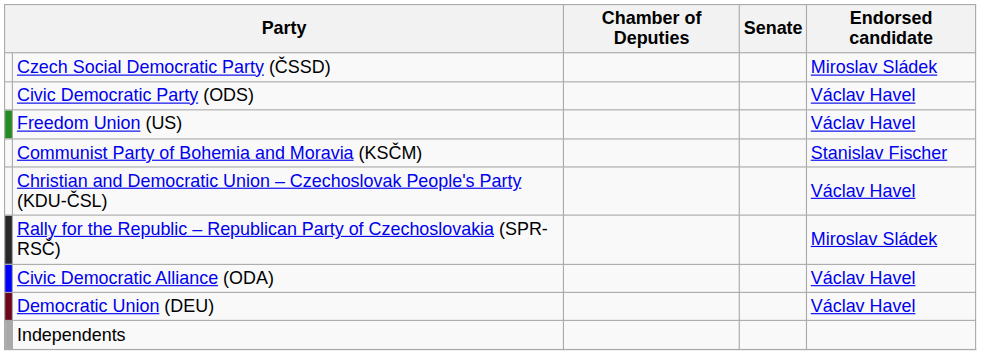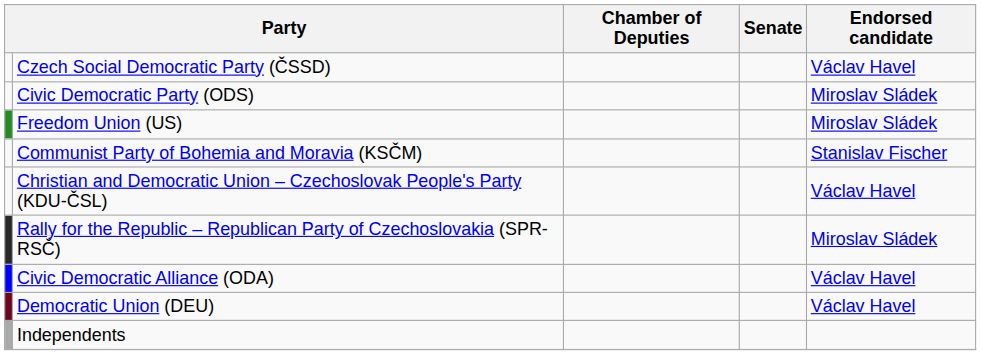Czech Social Democratic Party (ČSSD) | Endorsed candidate: Miroslav Sládek -> Václav Havel
Civic Democratic Party (ODS) | Endorsed candidate: Václav Havel -> Miroslav Sládek
Freedom Union (US) | Endorsed candidate: Václav Havel -> Miroslav Sládek
